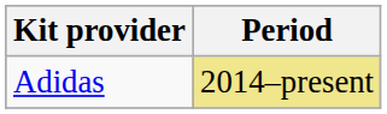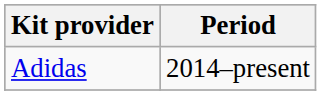Adidas | Period: khaki background -> no background
